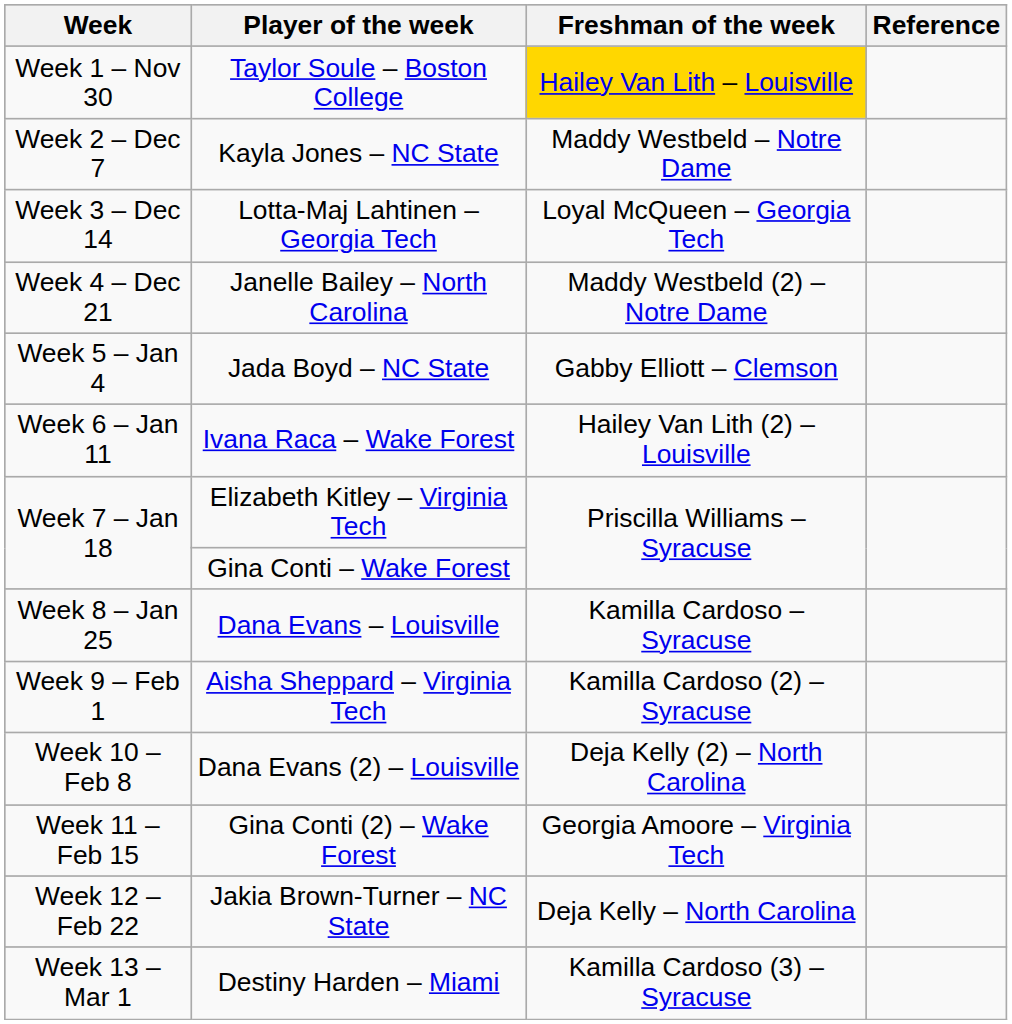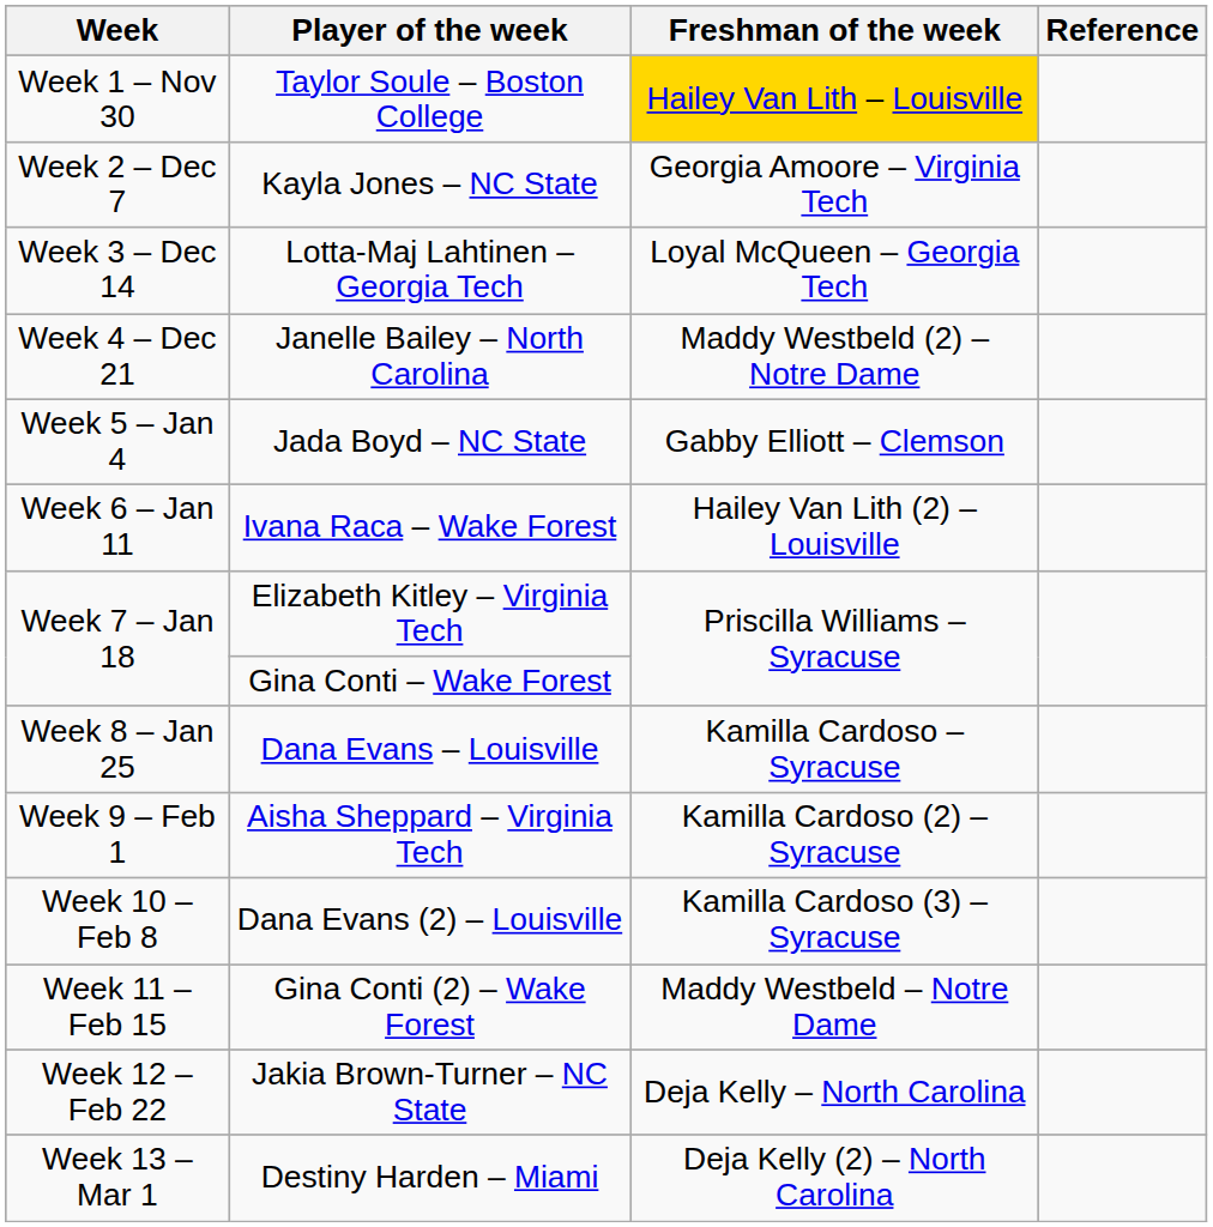Kayla Jones – NC State | Freshman of the week: Maddy Westbeld – Notre Dame -> Georgia Amoore – Virginia Tech
Dana Evans (2) – Louisville | Freshman of the week: Deja Kelly (2) – North Carolina -> Kamilla Cardoso (3) – Syracuse
Gina Conti (2) – Wake Forest | Freshman of the week: Georgia Amoore – Virginia Tech -> Maddy Westbeld – Notre Dame
Destiny Harden – Miami | Freshman of the week: Kamilla Cardoso (3) – Syracuse -> Deja Kelly (2) – North Carolina
